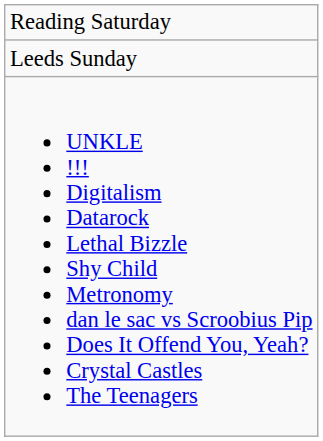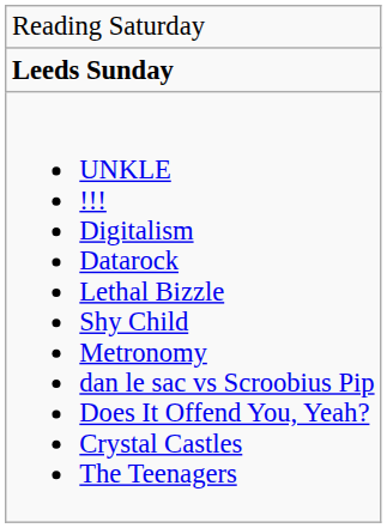row 2 | column 1: normal -> bold
